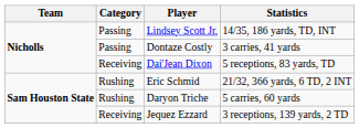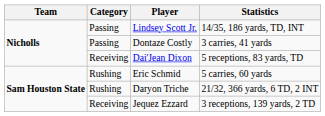Eric Schmid | Statistics: 21/32, 366 yards, 6 TD, 2 INT -> 5 carries, 60 yards
Daryon Triche | Statistics: 5 carries, 60 yards -> 21/32, 366 yards, 6 TD, 2 INT
